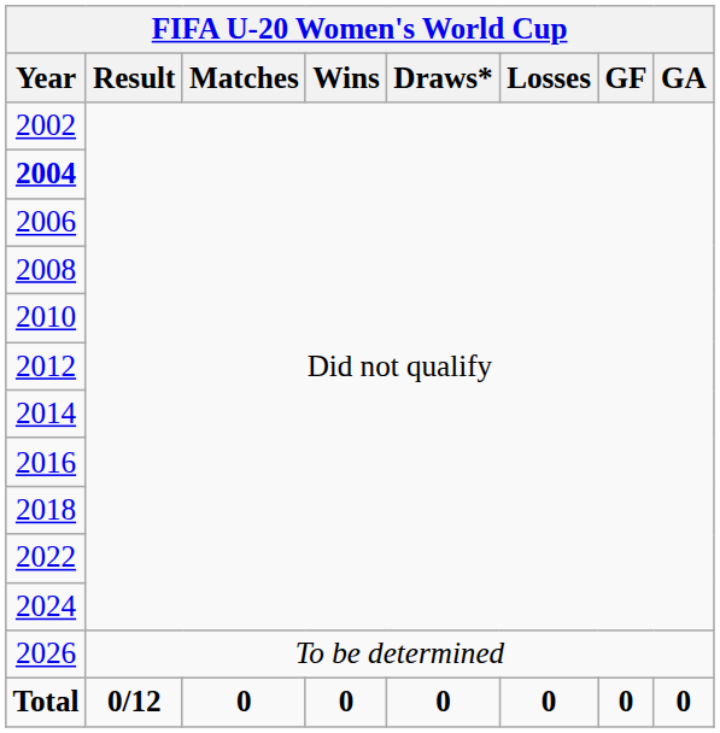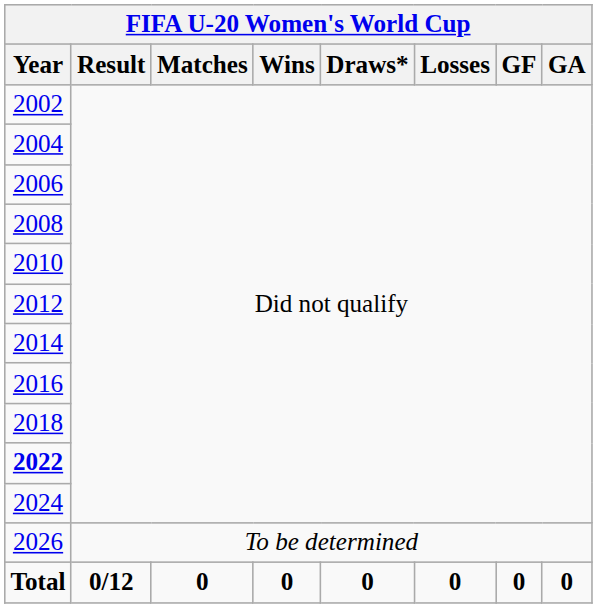2004 | Year: bold -> normal
2022 | Year: normal -> bold
